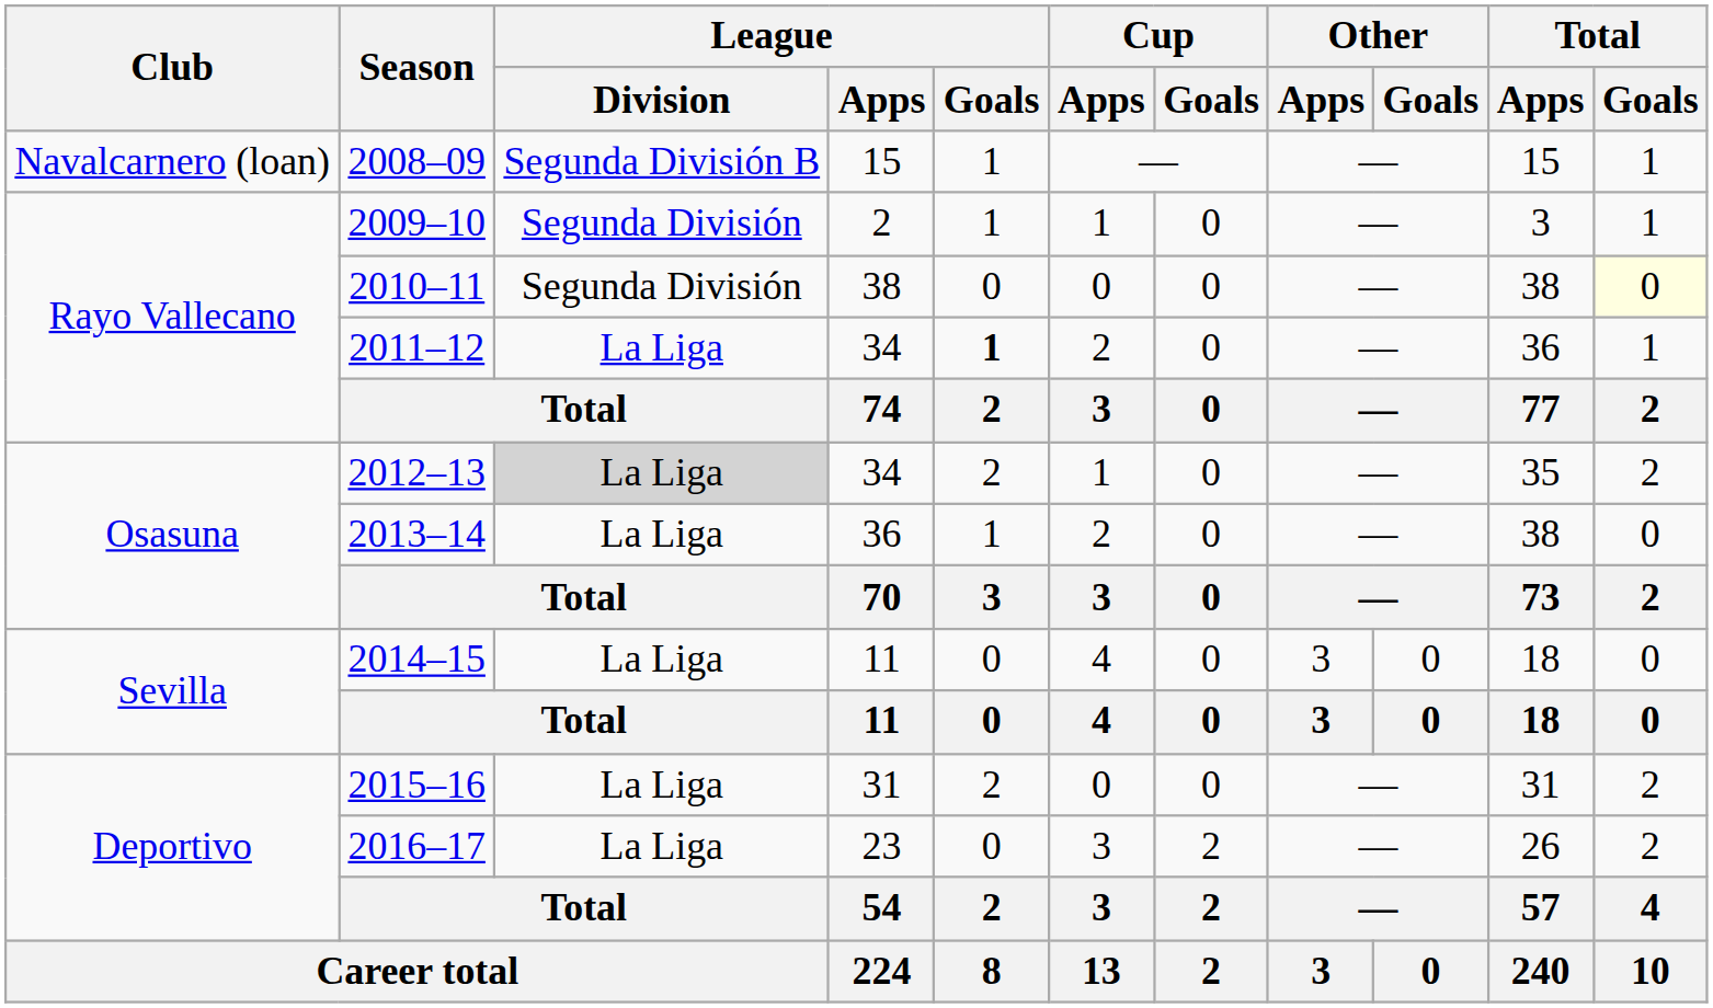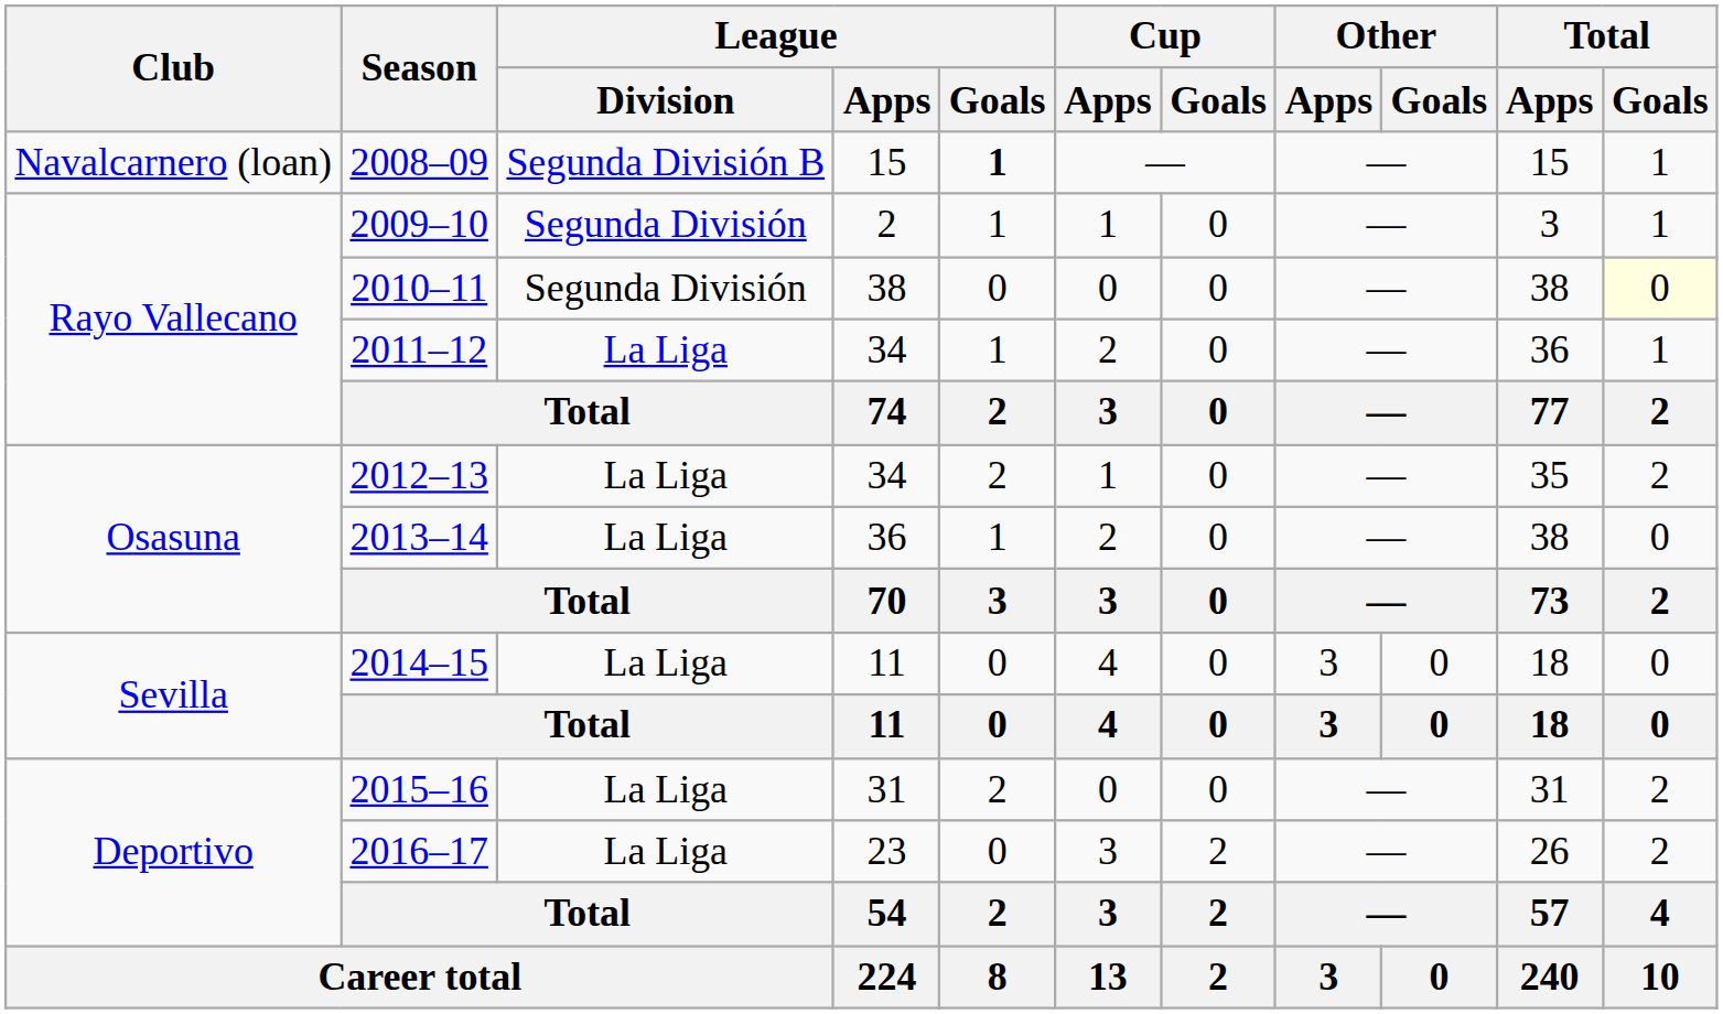2008–09 | League / Goals: normal -> bold
2011–12 | League / Goals: bold -> normal
2012–13 | League / Division: lightgrey background -> no background
